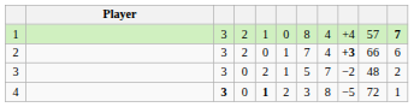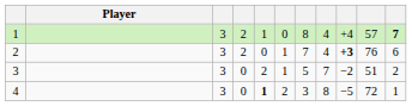row 3 | column 10: 66 -> 76
row 4 | column 10: 48 -> 51
row 5 | column 3: bold -> normal
